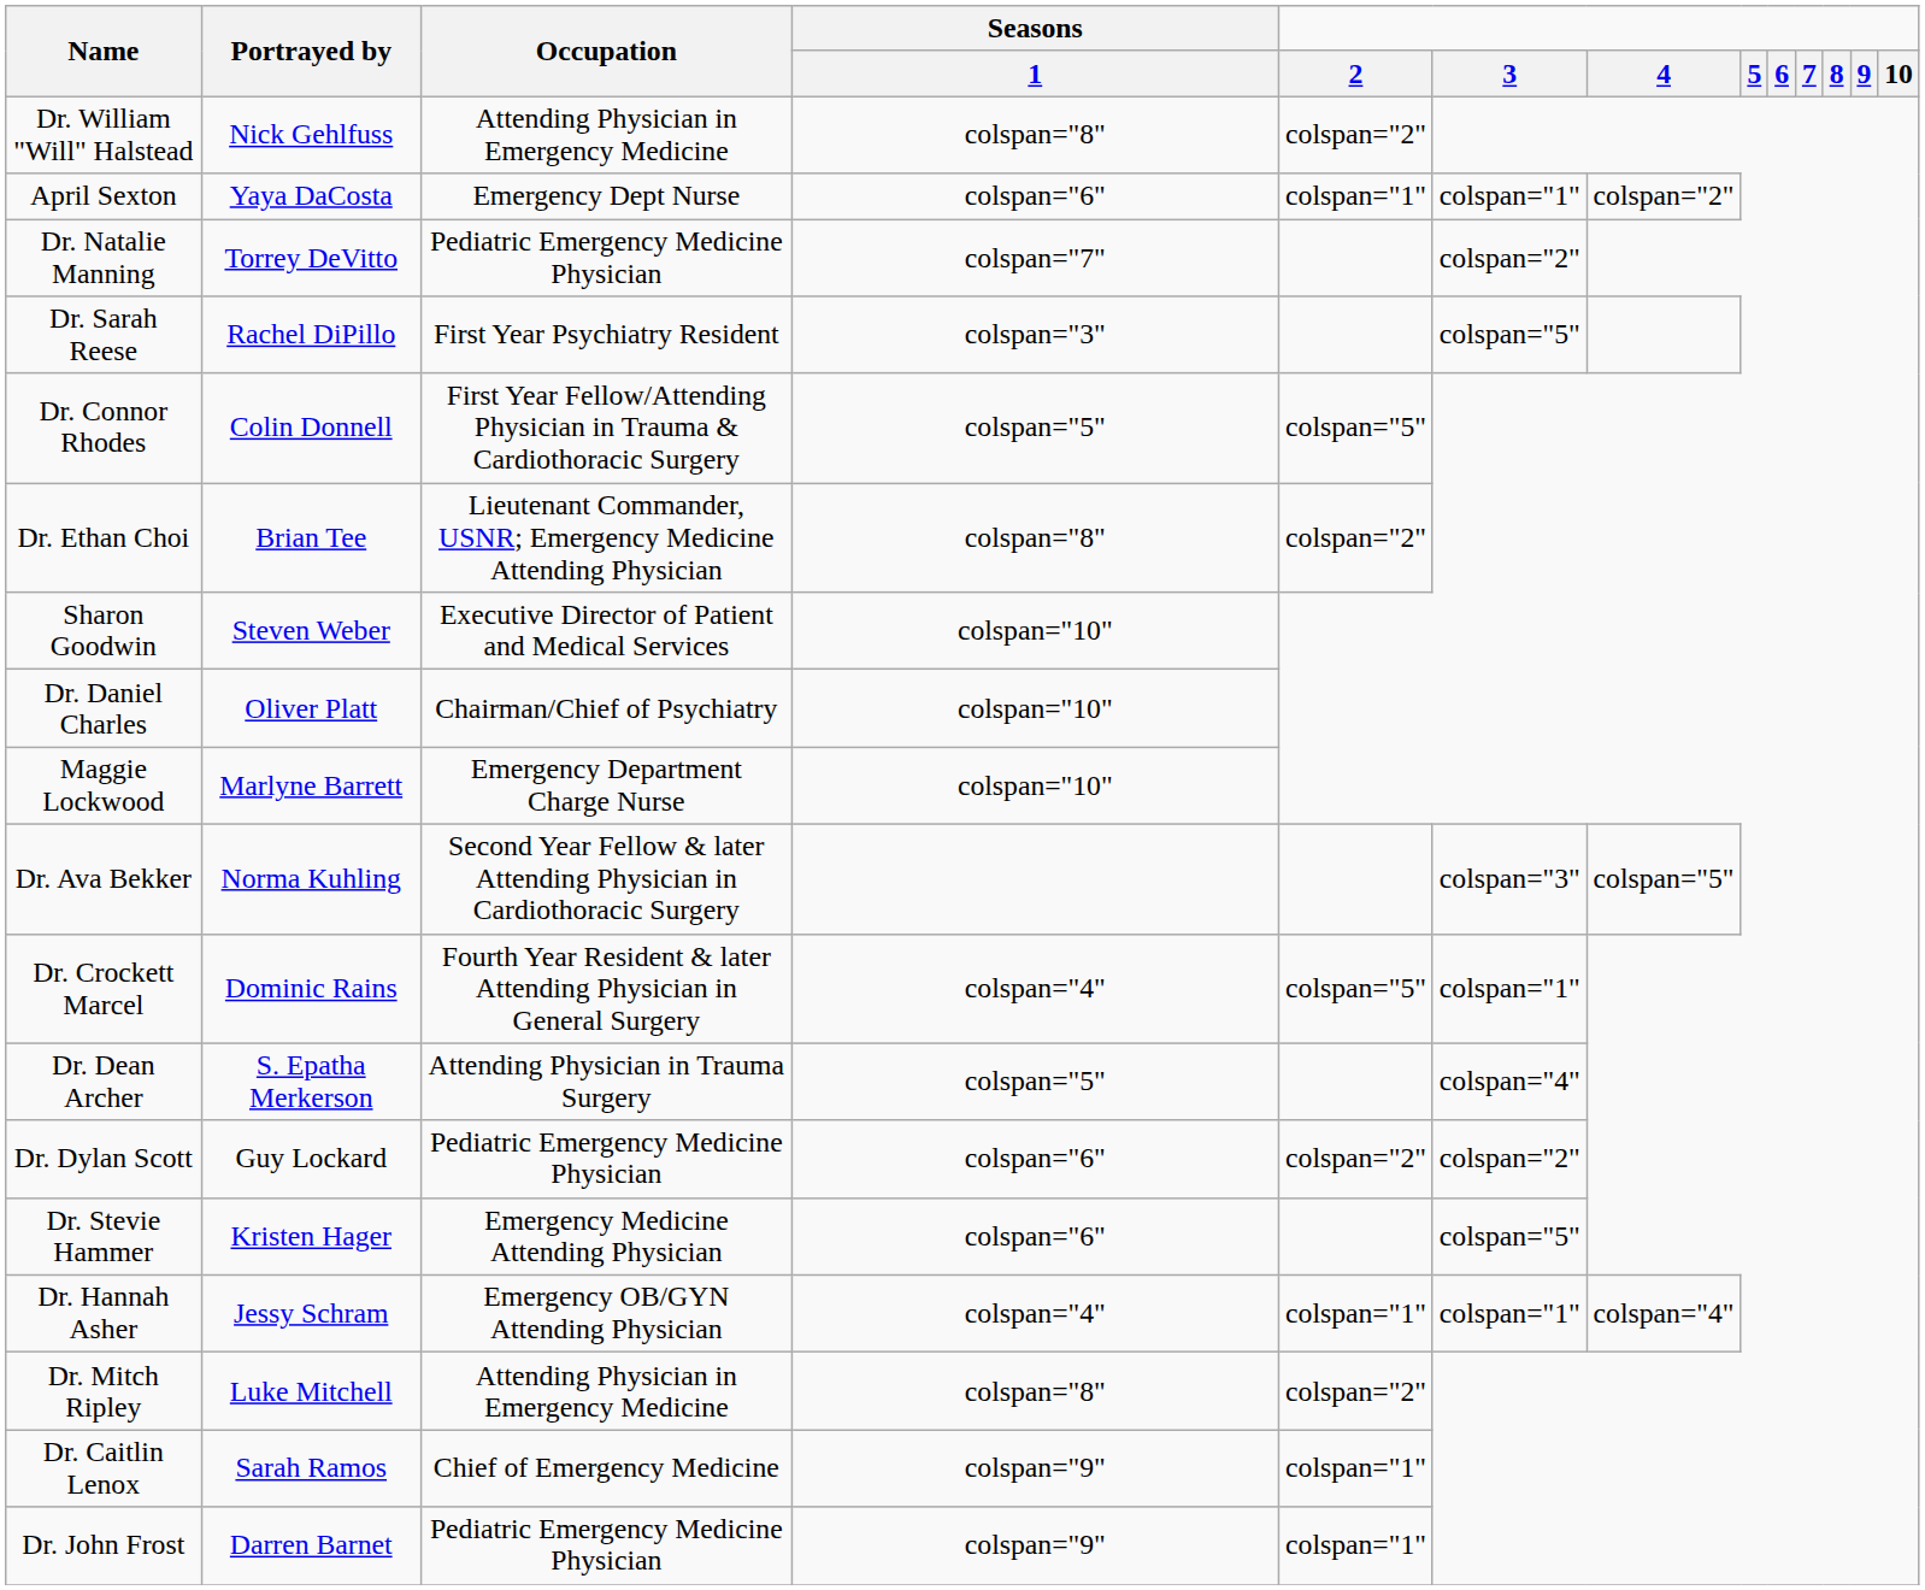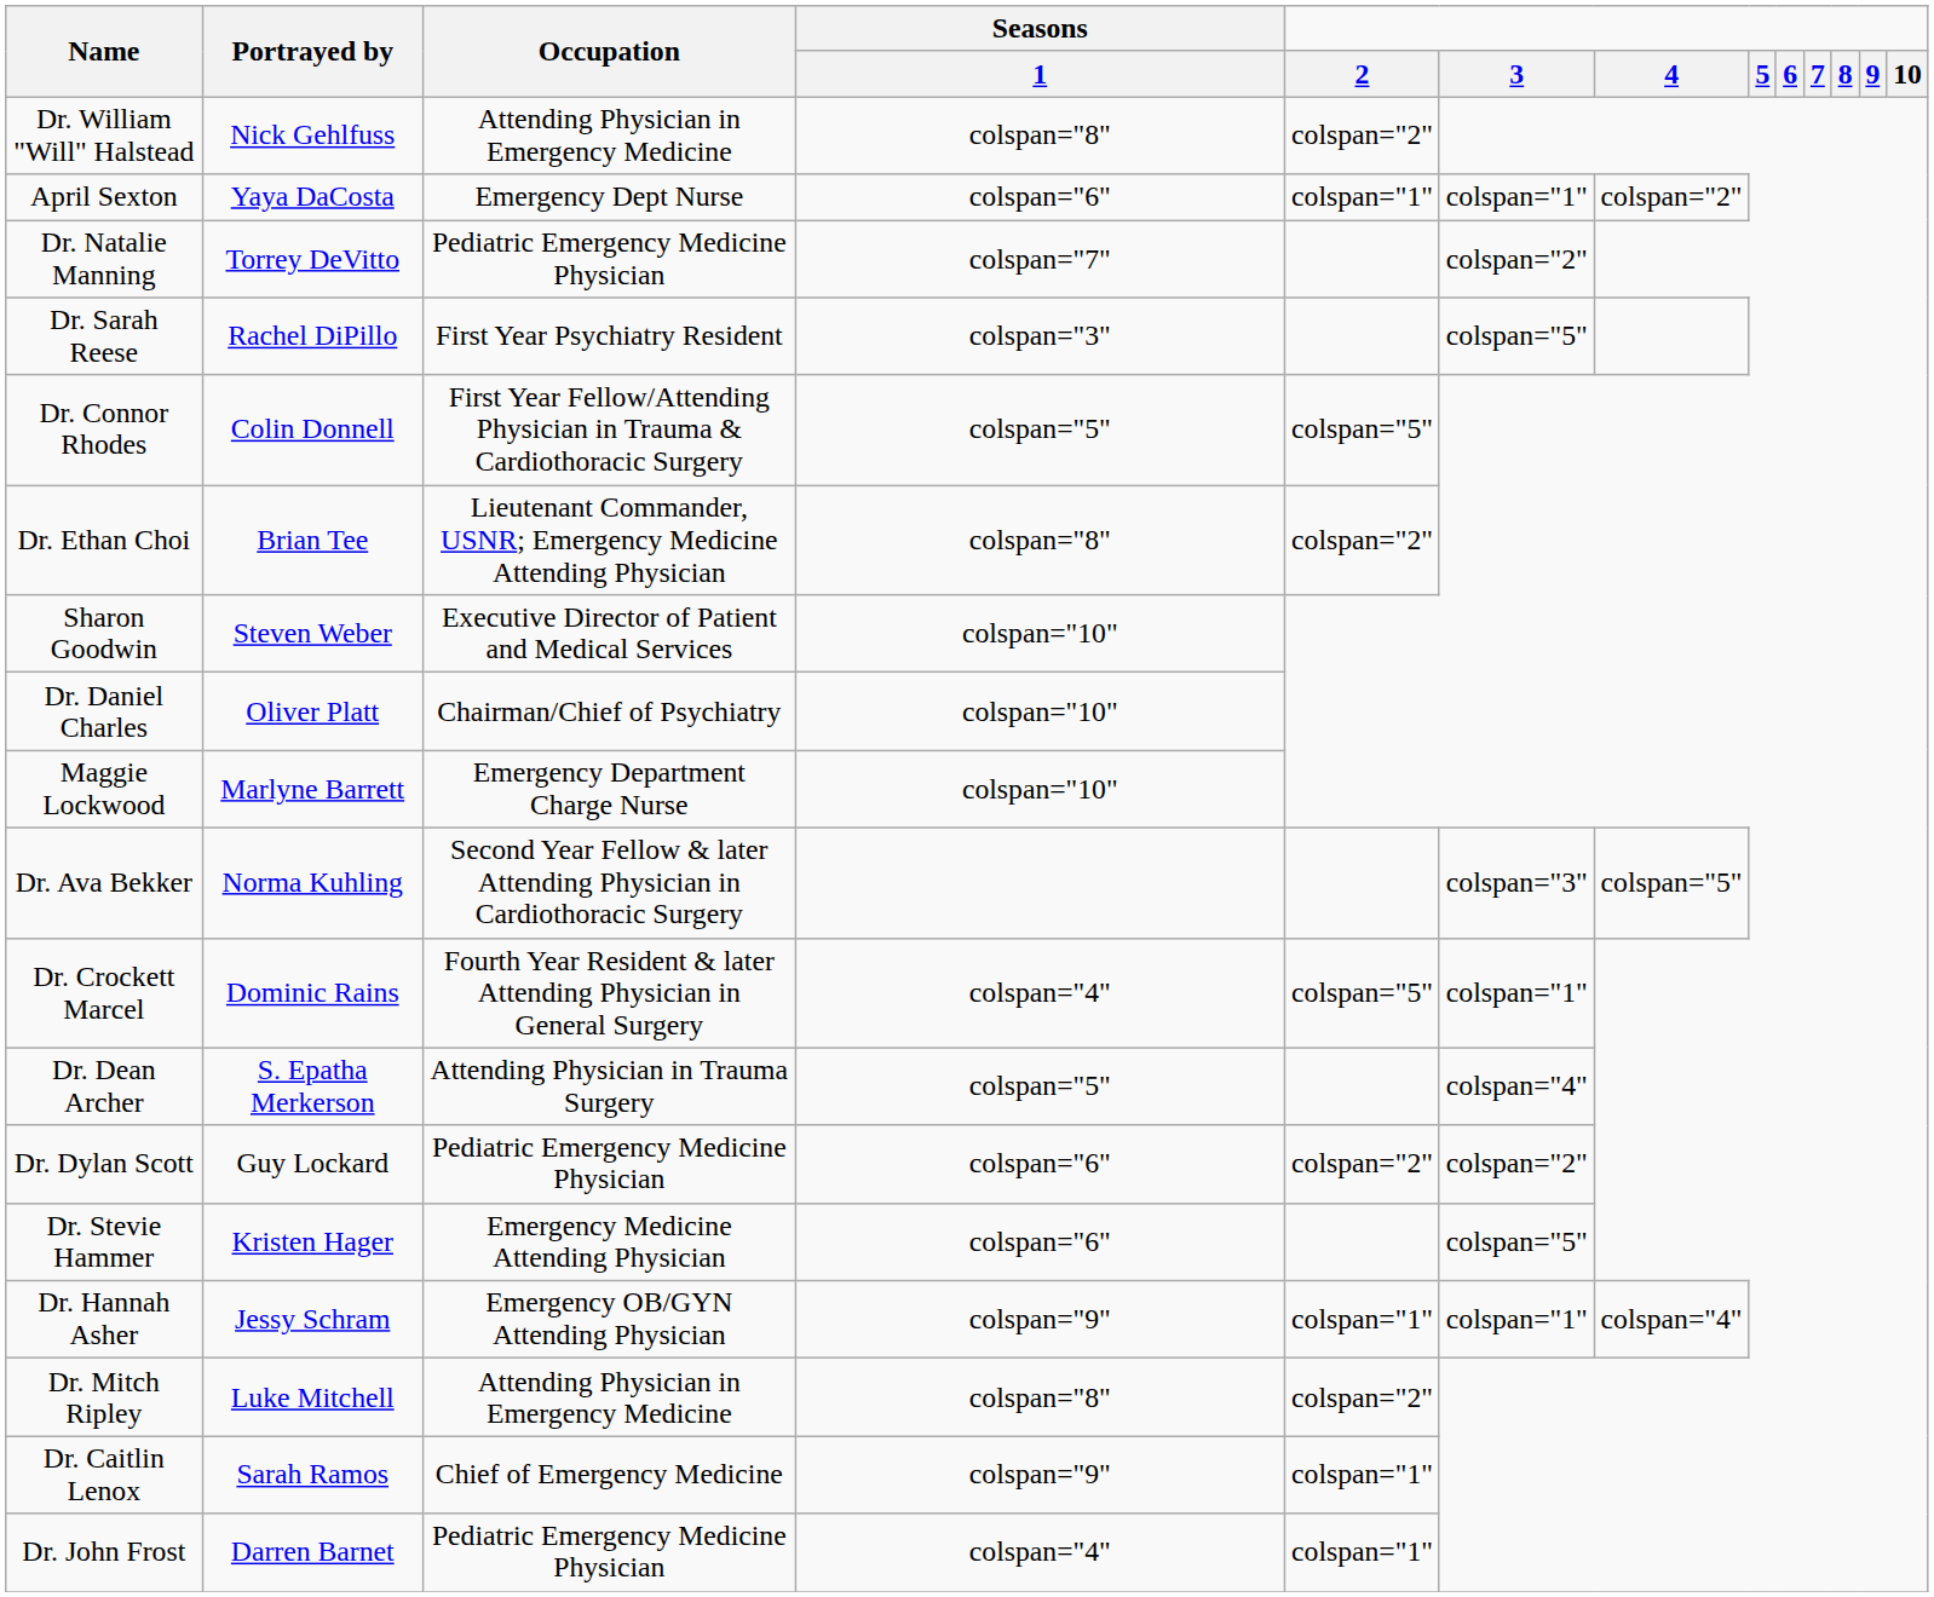Dr. Hannah Asher | Seasons / 1: colspan="4" -> colspan="9"
Dr. John Frost | Seasons / 1: colspan="9" -> colspan="4"
